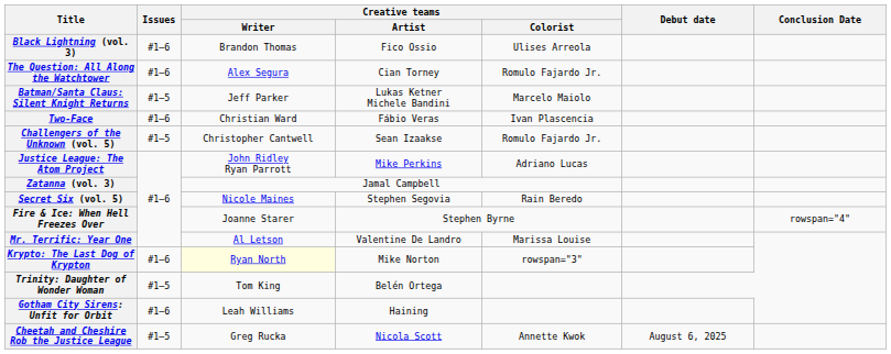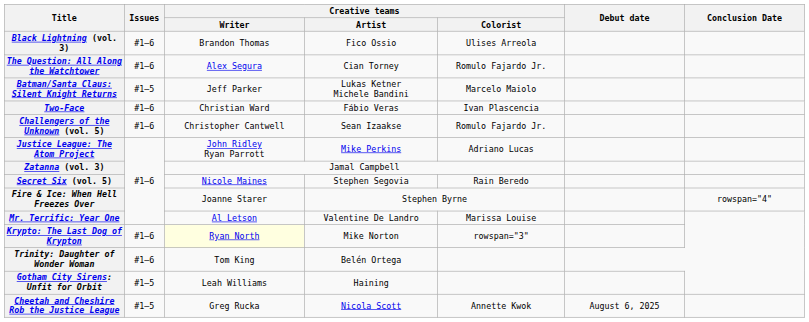Challengers of the Unknown (vol. 5) | Issues: #1–5 -> #1–6
Trinity: Daughter of Wonder Woman | Issues: #1–5 -> #1–6
Gotham City Sirens: Unfit for Orbit | Issues: #1–6 -> #1–5
